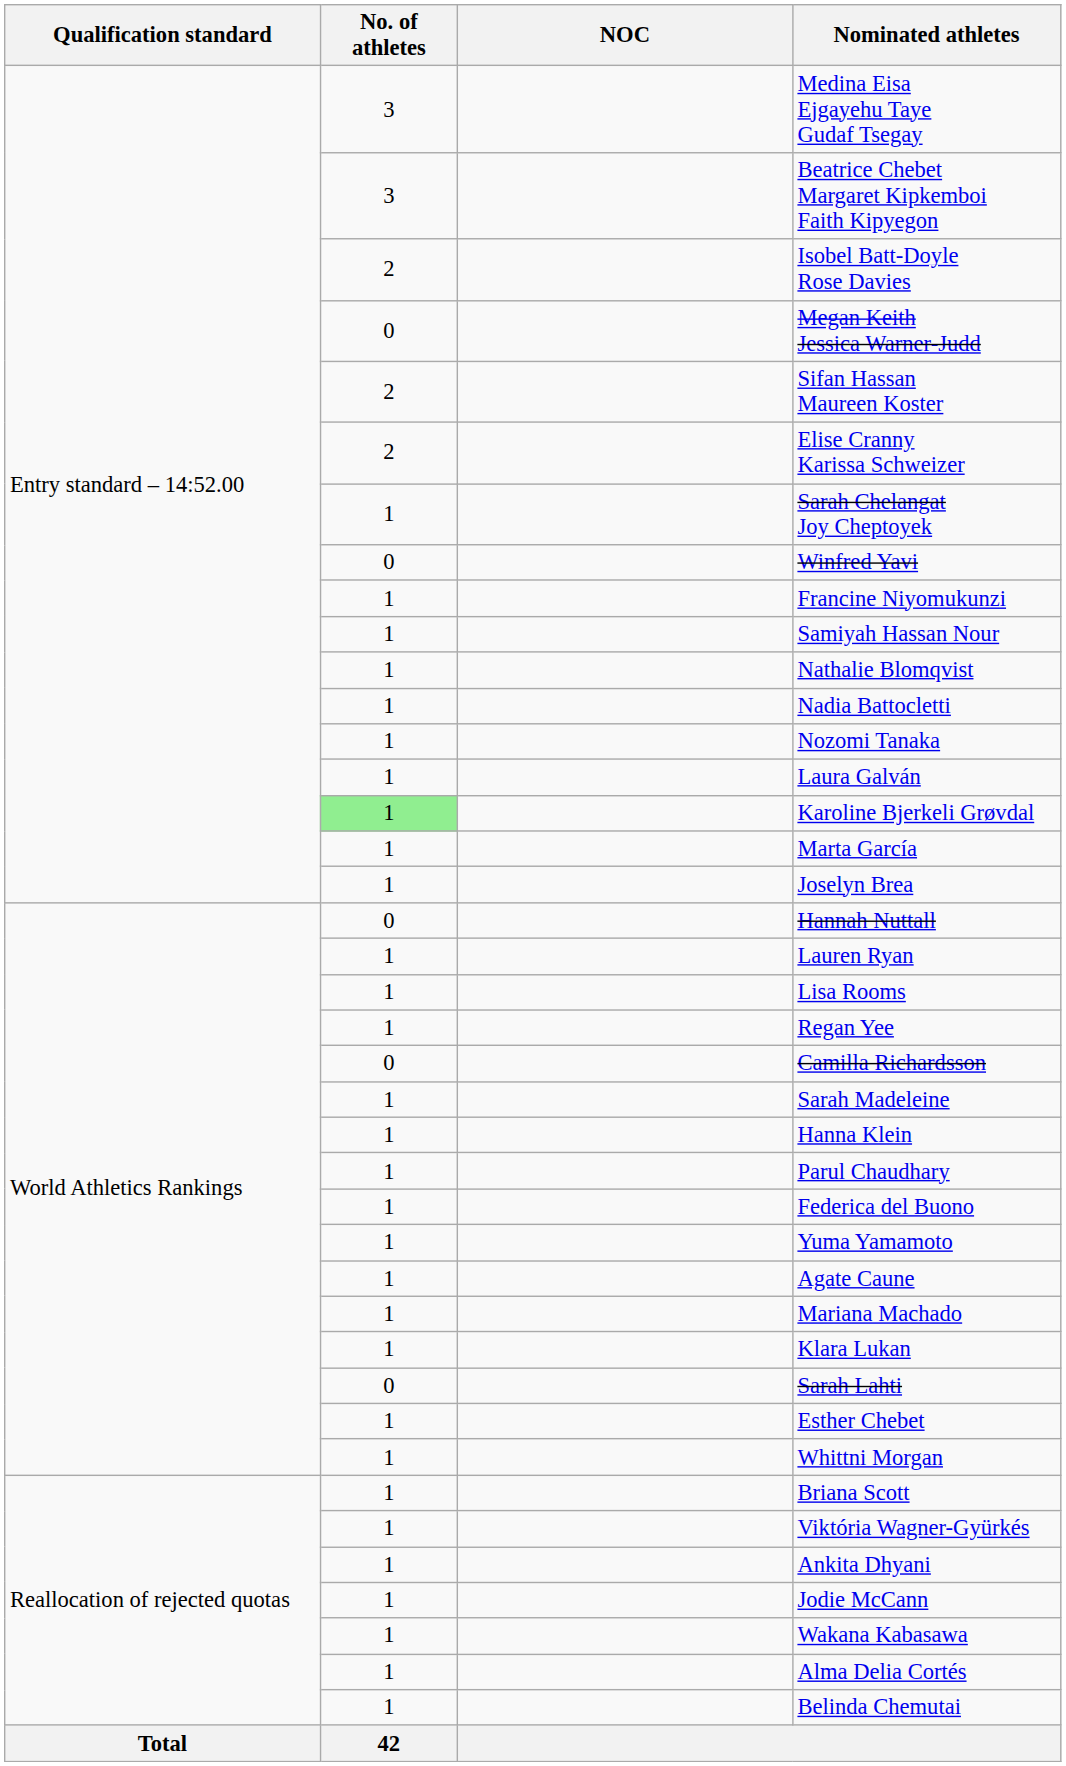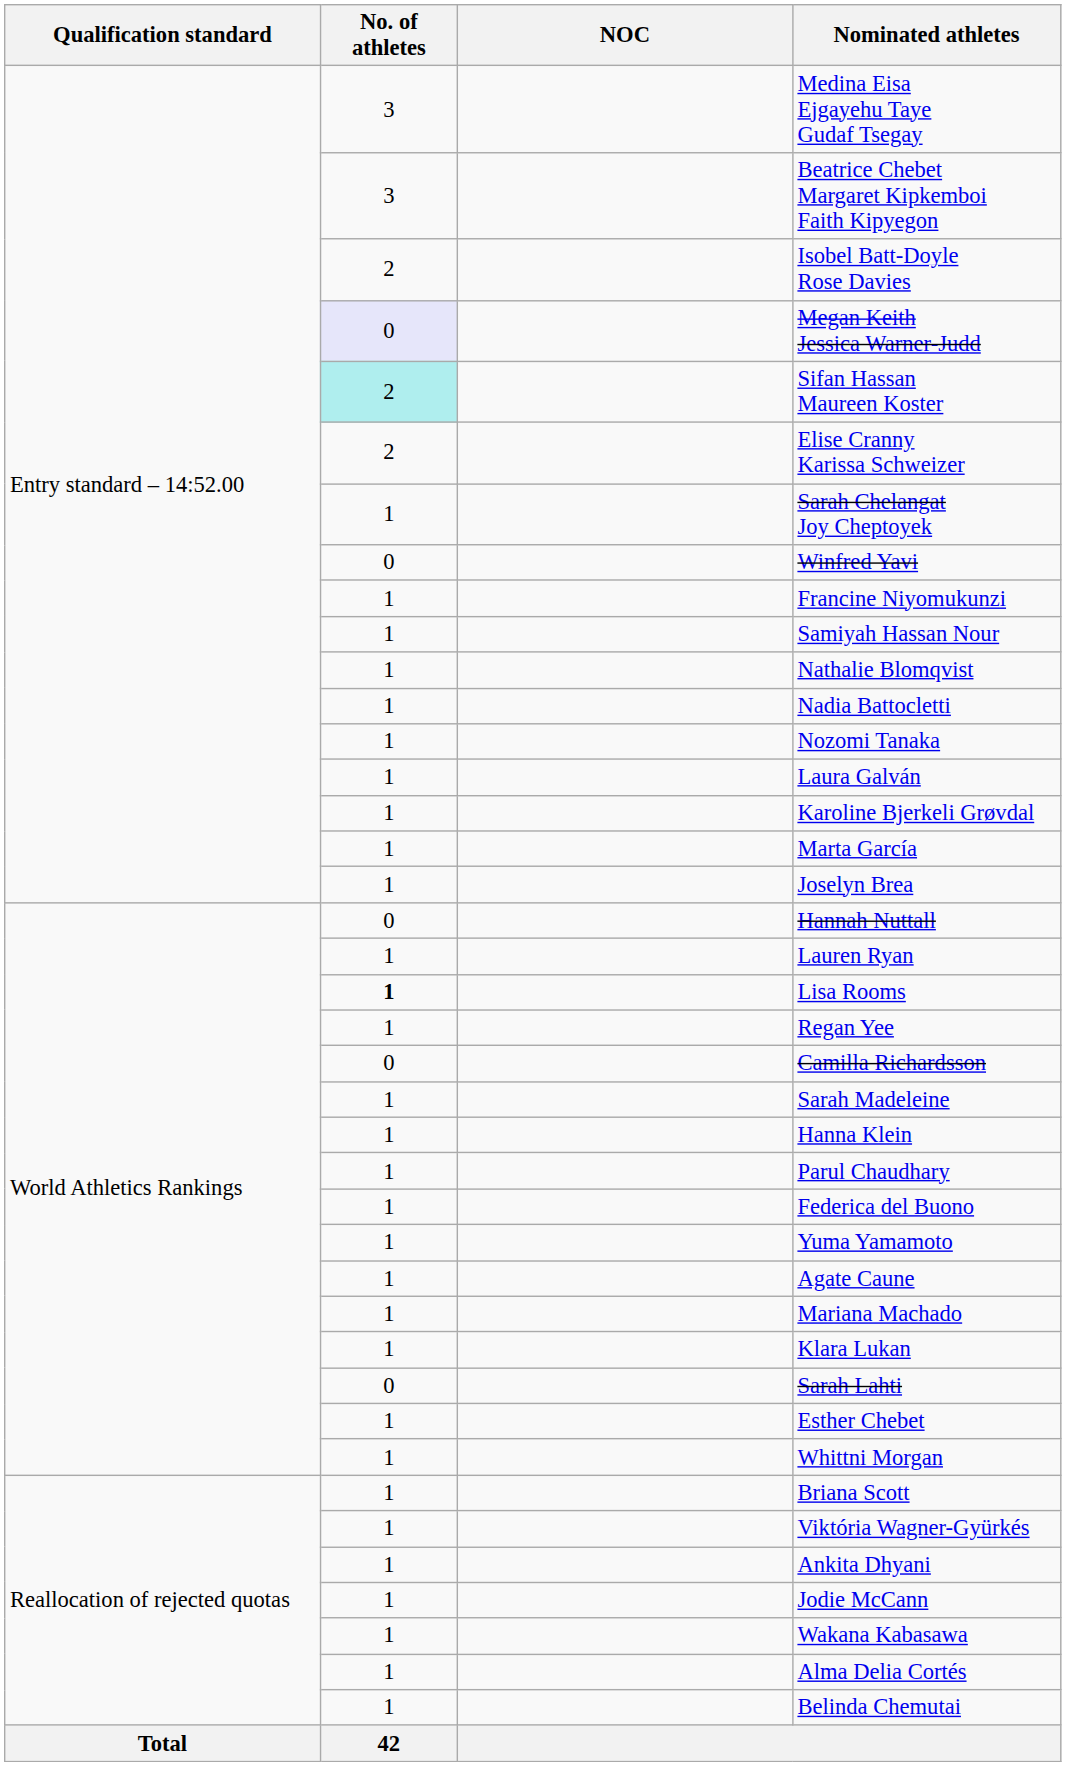Megan Keith Jessica Warner-Judd | No. of athletes: no background -> lavender background
Sifan Hassan Maureen Koster | No. of athletes: no background -> paleturquoise background
Karoline Bjerkeli Grøvdal | No. of athletes: lightgreen background -> no background
Lisa Rooms | No. of athletes: normal -> bold
